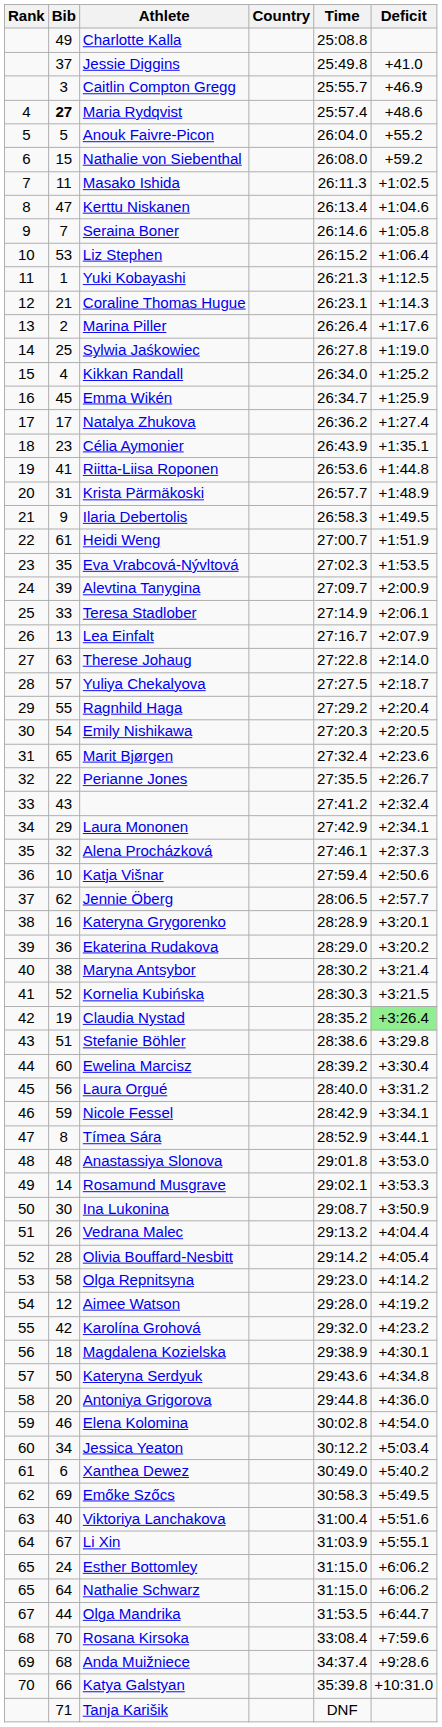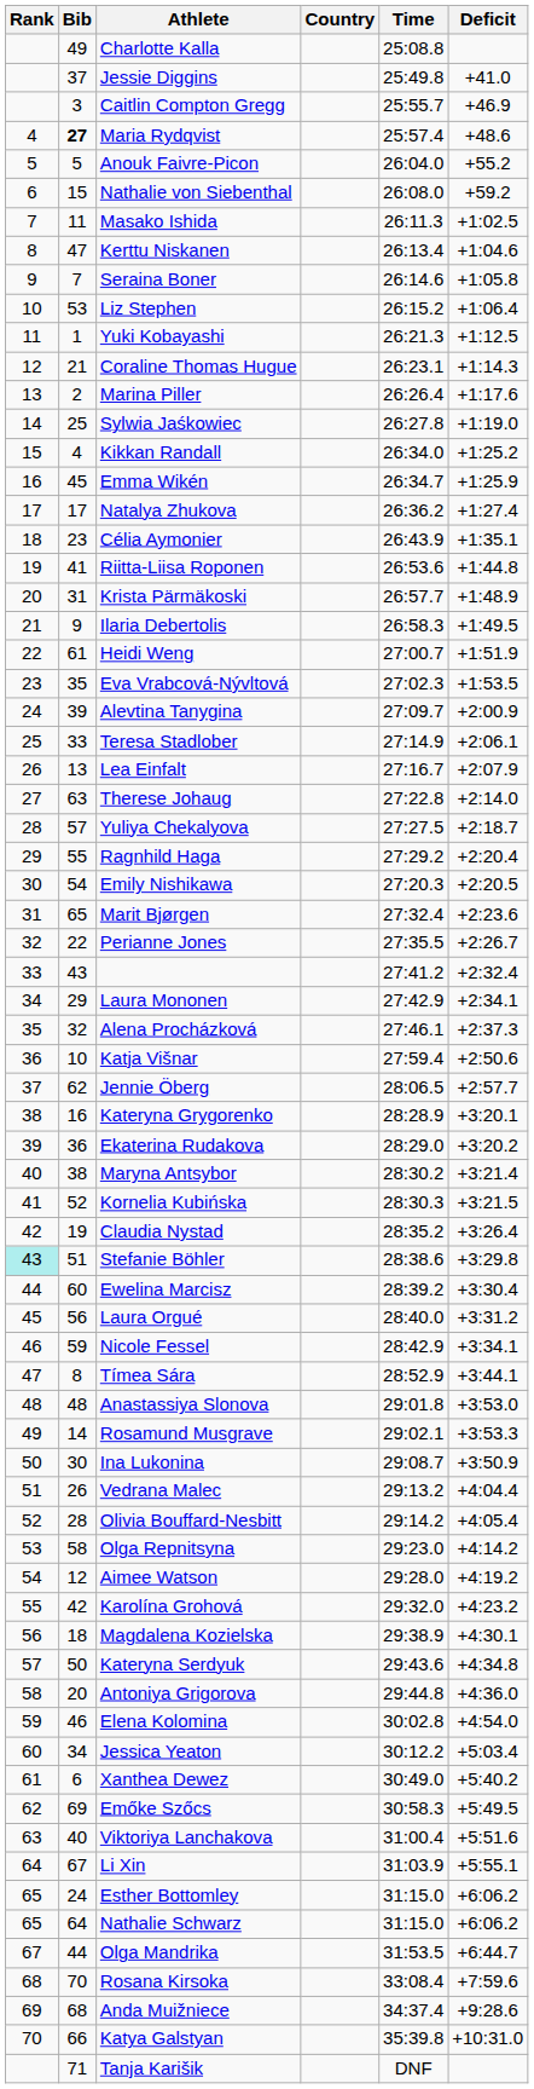Claudia Nystad | Deficit: lightgreen background -> no background
Stefanie Böhler | Rank: no background -> paleturquoise background
